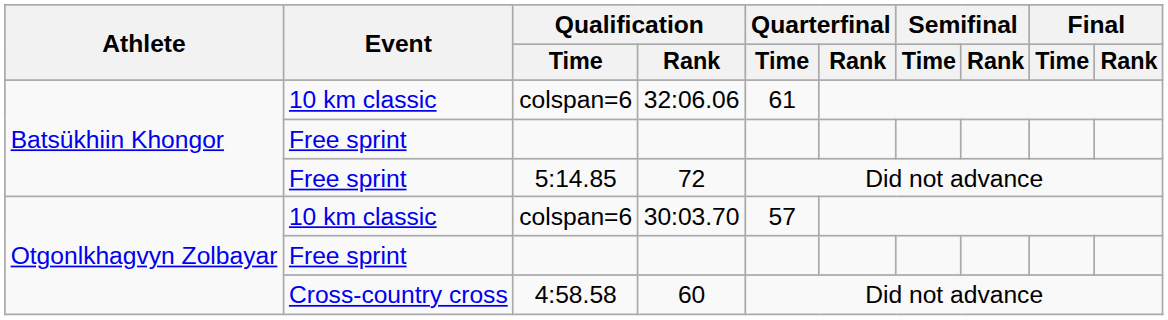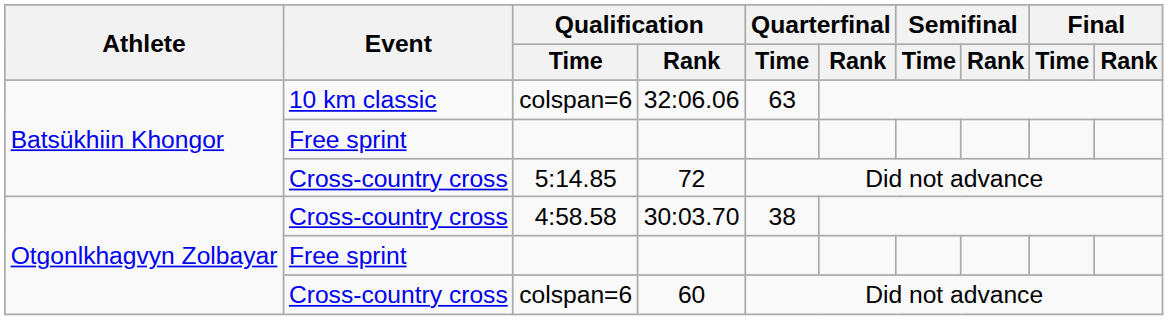32:06.06 | Quarterfinal / Time: 61 -> 63
72 | Event: Free sprint -> Cross-country cross
30:03.70 | Event: 10 km classic -> Cross-country cross
30:03.70 | Qualification / Time: colspan=6 -> 4:58.58
30:03.70 | Quarterfinal / Time: 57 -> 38
60 | Qualification / Time: 4:58.58 -> colspan=6
